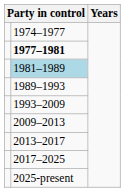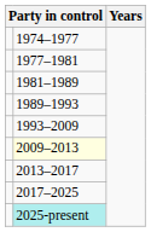1977–1981 | column 2: bold -> normal
1981–1989 | column 2: lightblue background -> no background
2009–2013 | column 2: no background -> lightyellow background
2025-present | column 2: no background -> paleturquoise background
